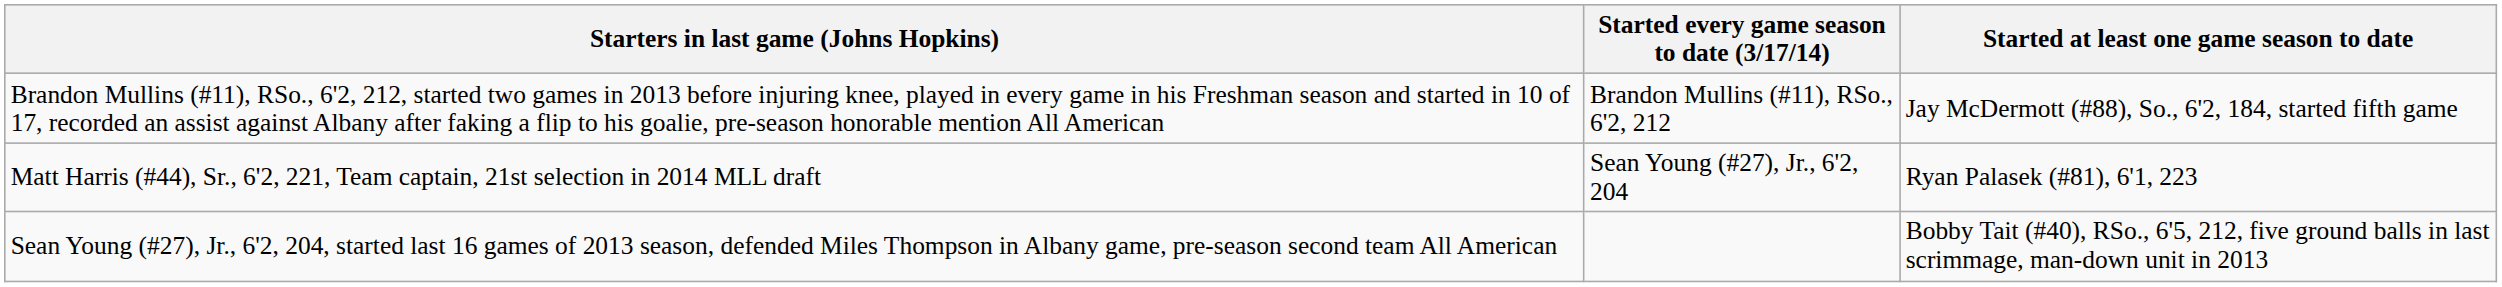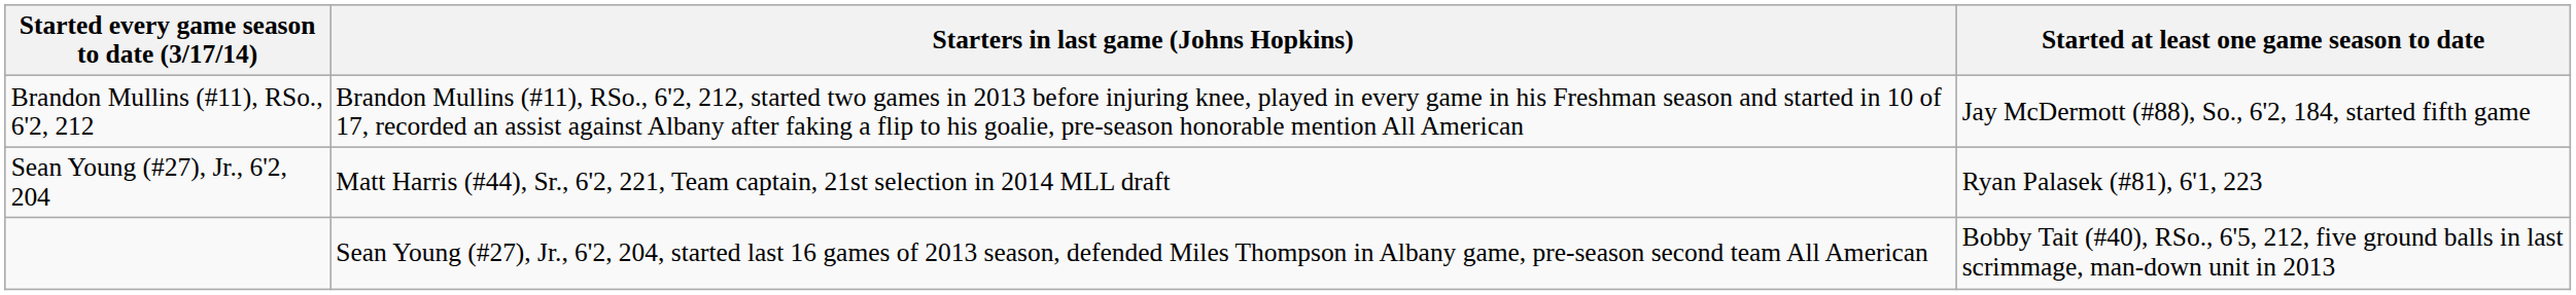columns swapped: Starters in last game (Johns Hopkins) <-> Started every game season to date (3/17/14)
